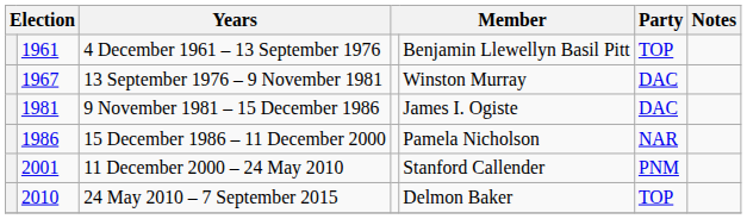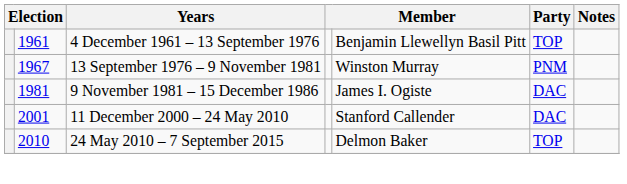13 September 1976 – 9 November 1981 | Party: DAC -> PNM
- row: 1986 | 15 December 1986 – 11 December 2000 | Pamela Nicholson | NAR
11 December 2000 – 24 May 2010 | Party: PNM -> DAC
